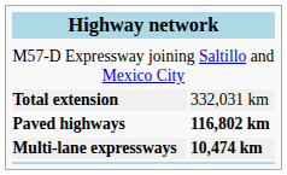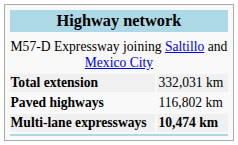row 4 | column 2: bold -> normal
